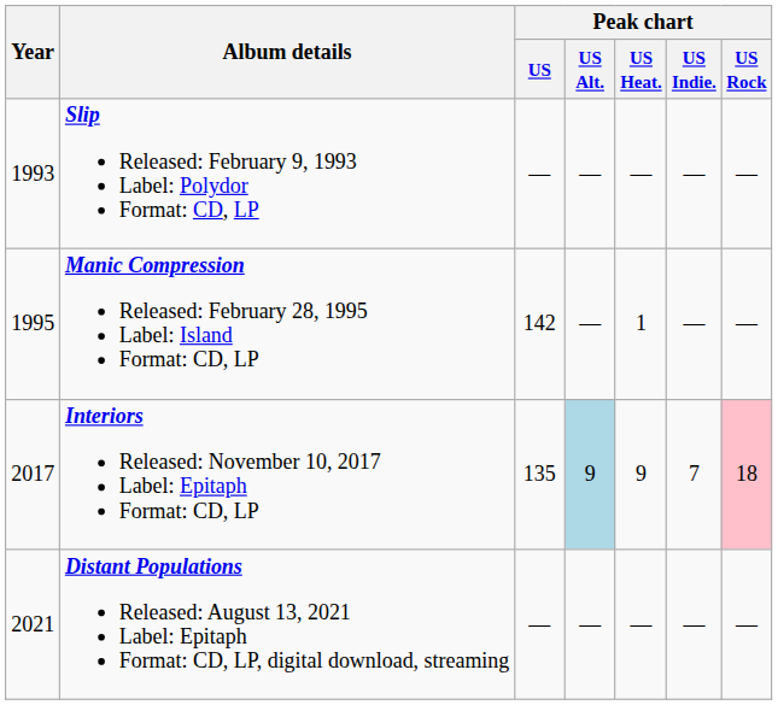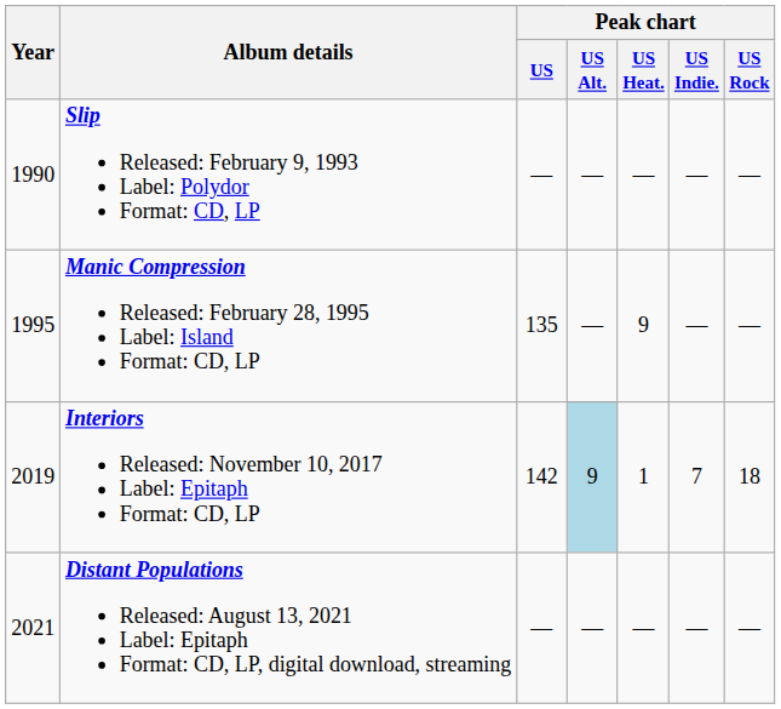row 3 | Year: 1993 -> 1990
row 4 | Peak chart / US: 142 -> 135
row 4 | Peak chart / US Heat.: 1 -> 9
row 5 | Year: 2017 -> 2019
row 5 | Peak chart / US: 135 -> 142
row 5 | Peak chart / US Heat.: 9 -> 1
row 5 | Peak chart / US Rock: pink background -> no background
